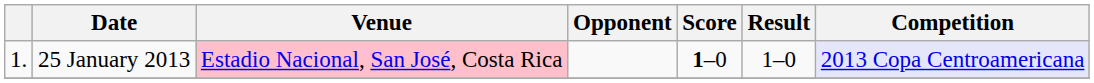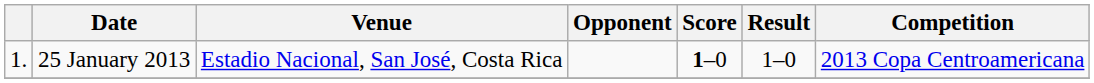25 January 2013 | Venue: pink background -> no background
25 January 2013 | Competition: lavender background -> no background
